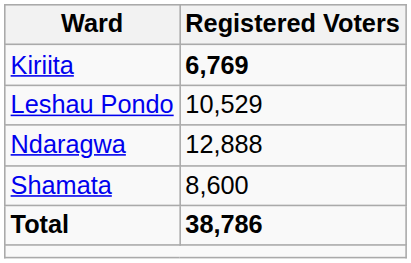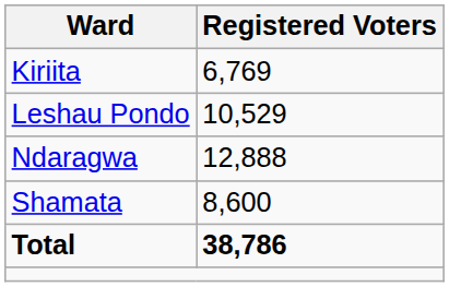Kiriita | Registered Voters: bold -> normal
